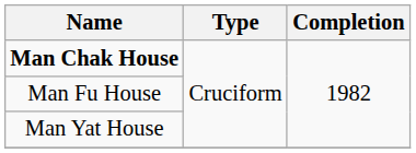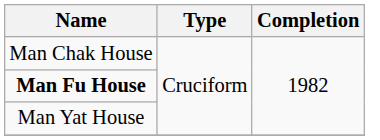Man Chak House | Name: bold -> normal
Man Fu House | Name: normal -> bold
